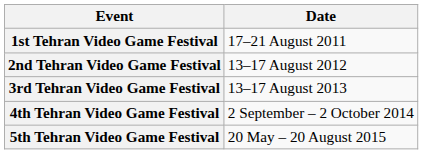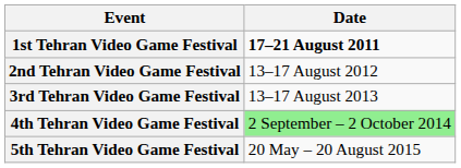1st Tehran Video Game Festival | Date: normal -> bold
4th Tehran Video Game Festival | Date: no background -> lightgreen background
